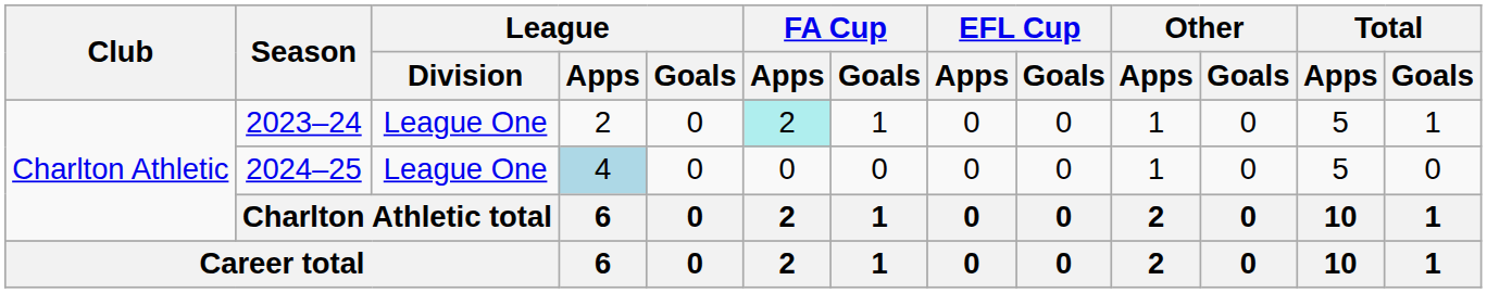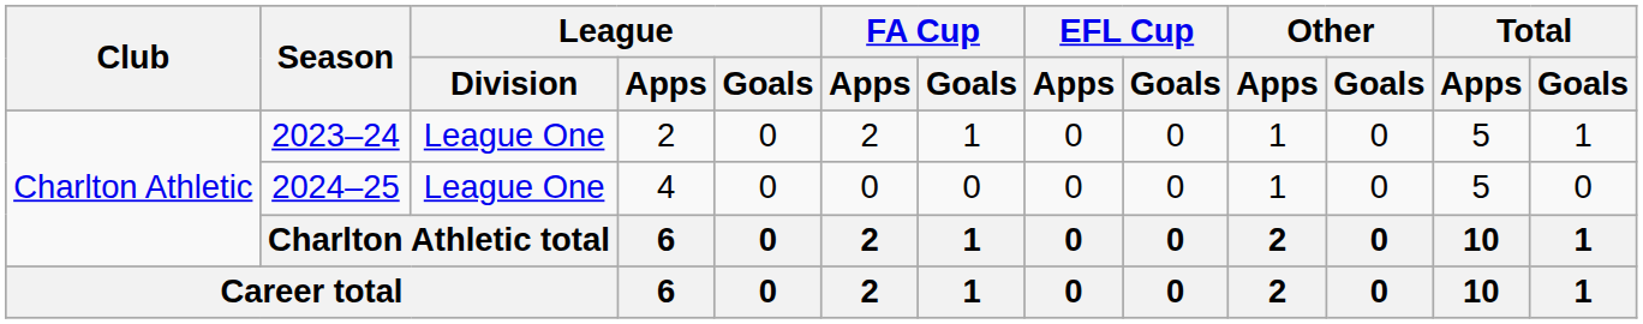2023–24 | FA Cup / Apps: paleturquoise background -> no background
2024–25 | League / Apps: lightblue background -> no background
